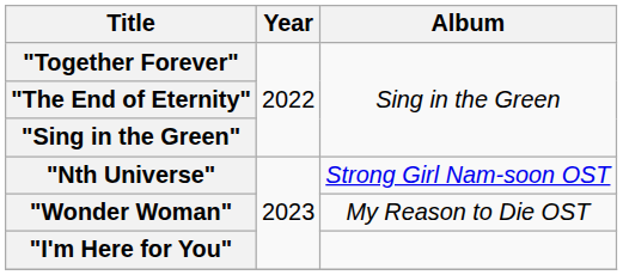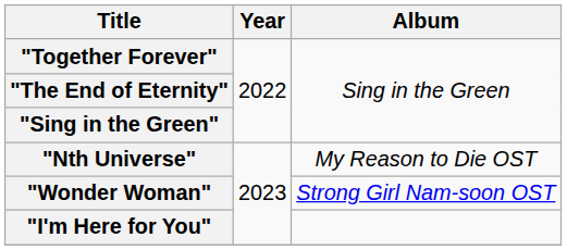"Nth Universe" | Album: Strong Girl Nam-soon OST -> My Reason to Die OST
"Wonder Woman" | Album: My Reason to Die OST -> Strong Girl Nam-soon OST
